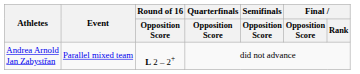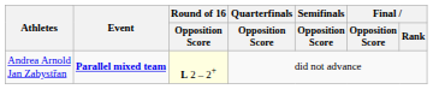Andrea Arnold Jan Zabystřan | Event: normal -> bold
Andrea Arnold Jan Zabystřan | Round of 16 / Opposition Score: no background -> lightyellow background
